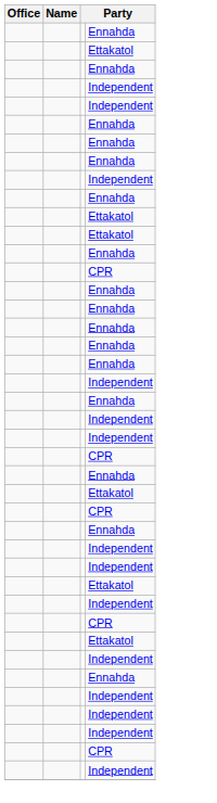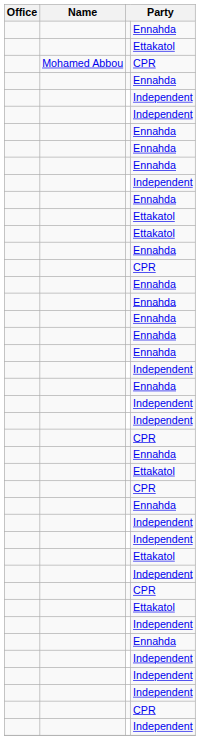+ row: Mohamed Abbou | CPR
